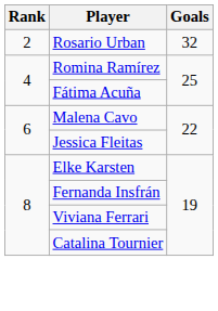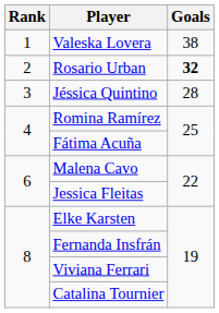+ row: 1 | Valeska Lovera | 38
Rosario Urban | Goals: normal -> bold
+ row: 3 | Jéssica Quintino | 28
